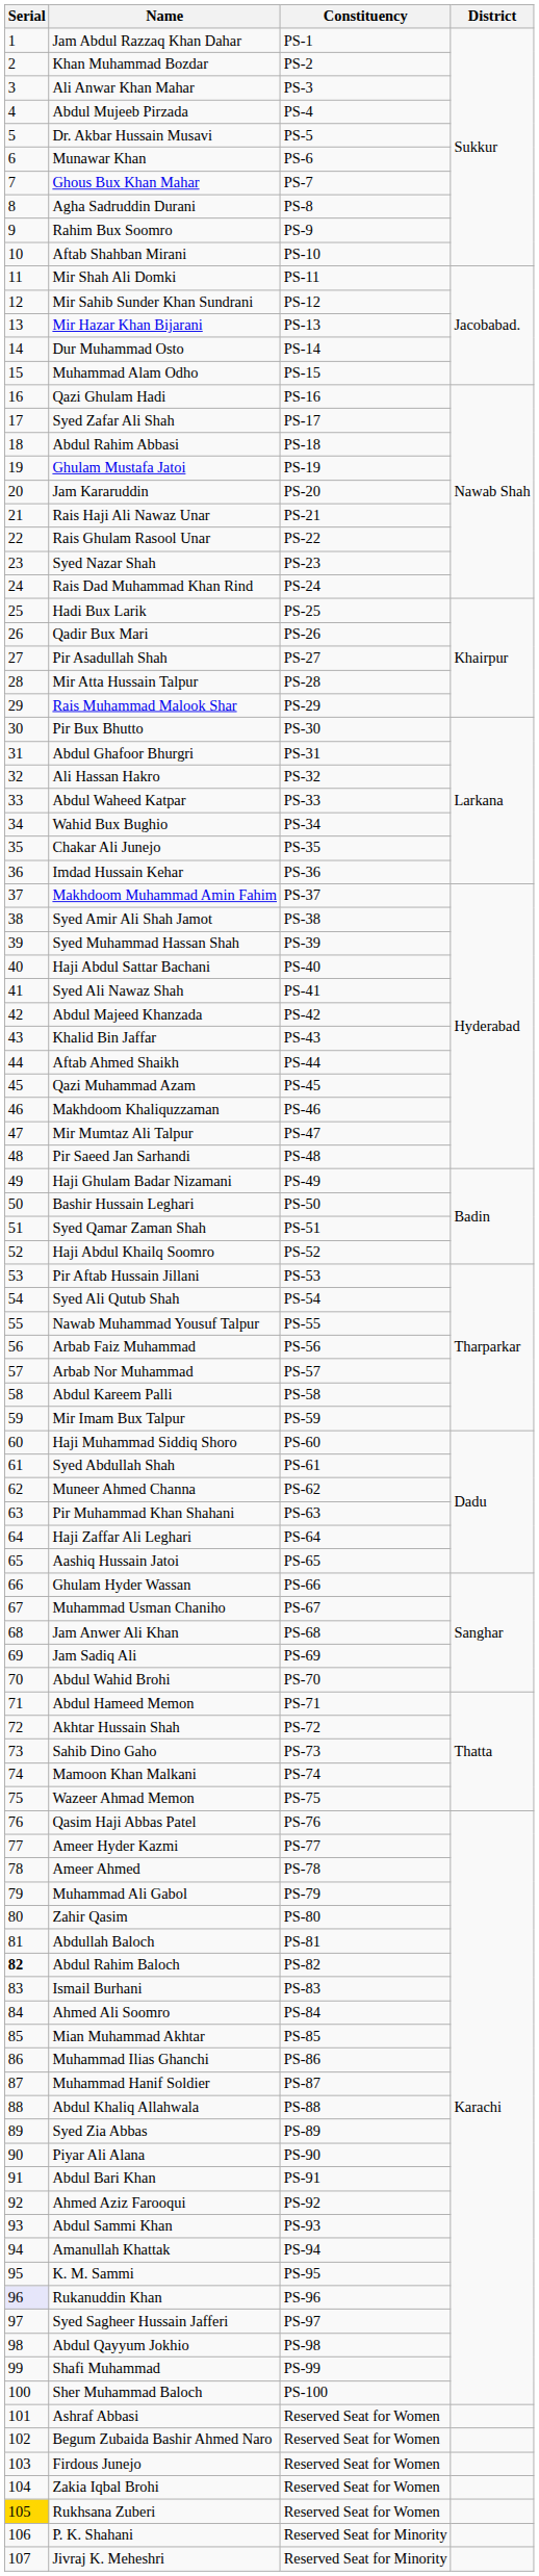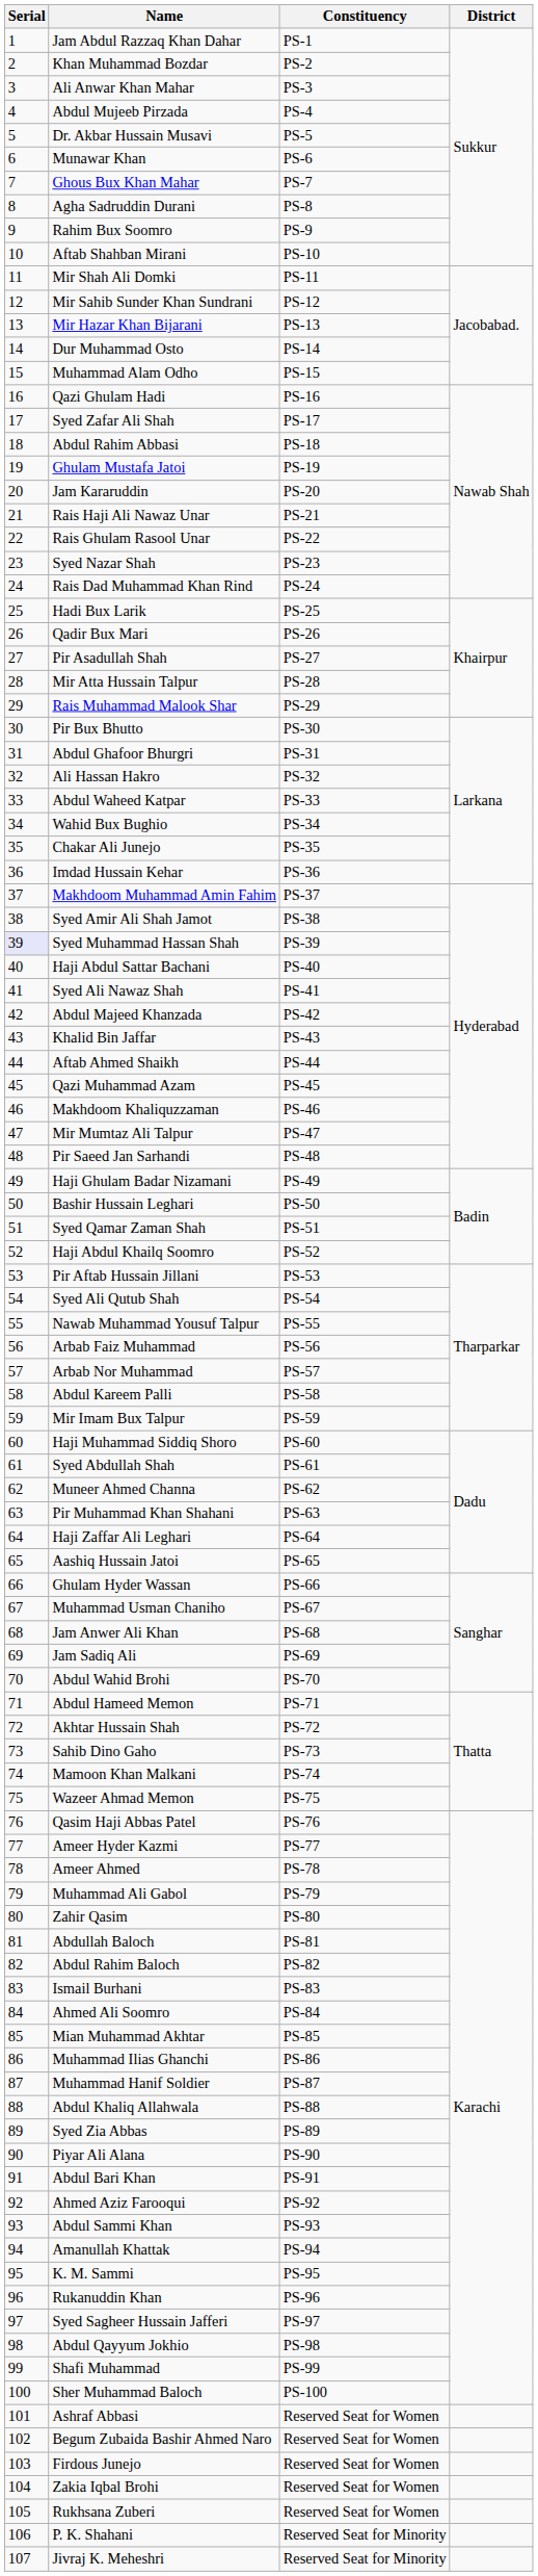Syed Muhammad Hassan Shah | Serial: no background -> lavender background
Abdul Rahim Baloch | Serial: bold -> normal
Rukanuddin Khan | Serial: lavender background -> no background
Rukhsana Zuberi | Serial: gold background -> no background
